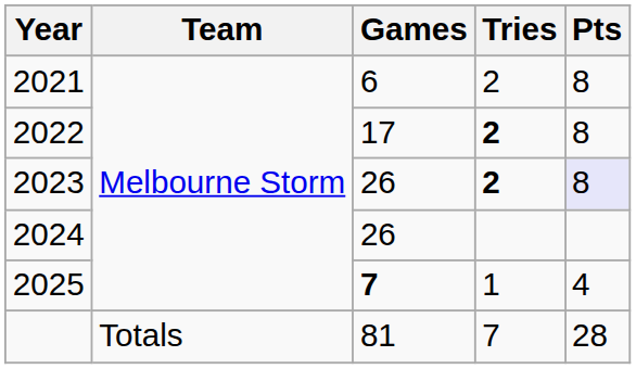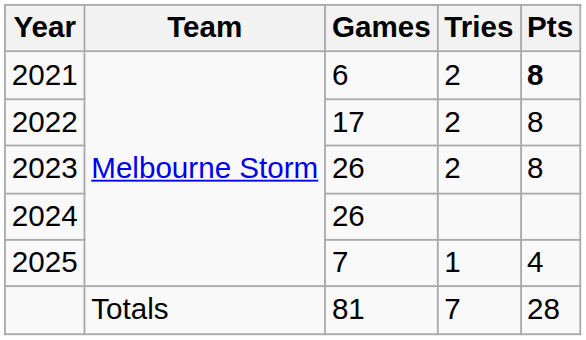2021 | Pts: normal -> bold
2022 | Tries: bold -> normal
2023 | Tries: bold -> normal
2023 | Pts: lavender background -> no background
2025 | Games: bold -> normal
